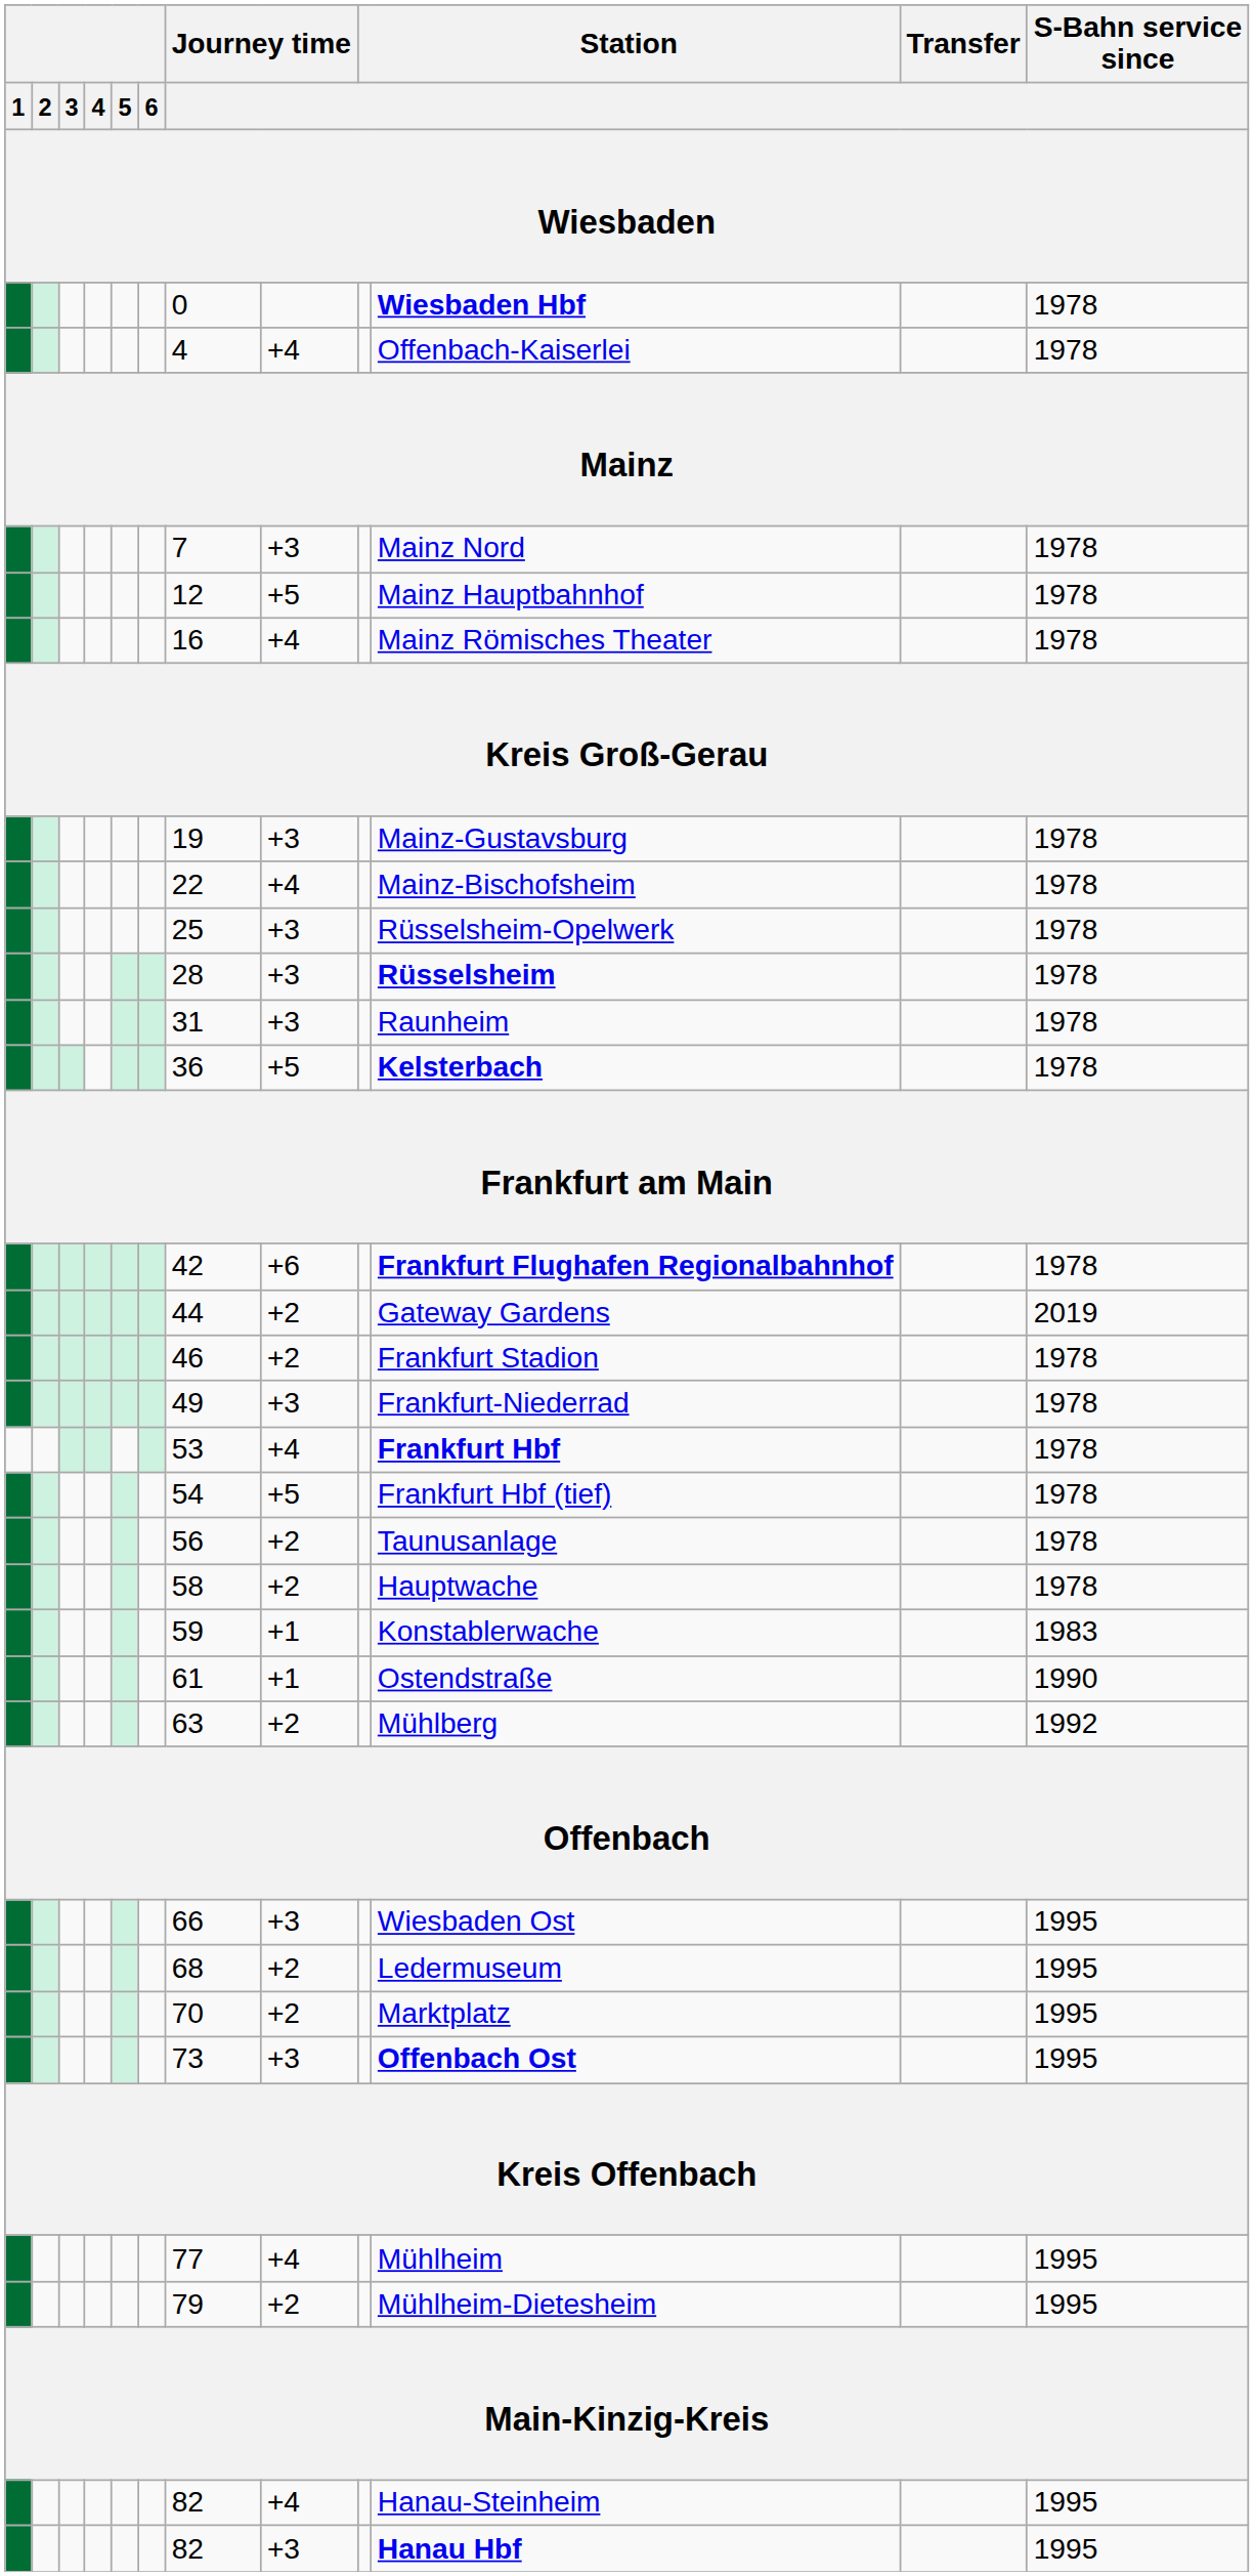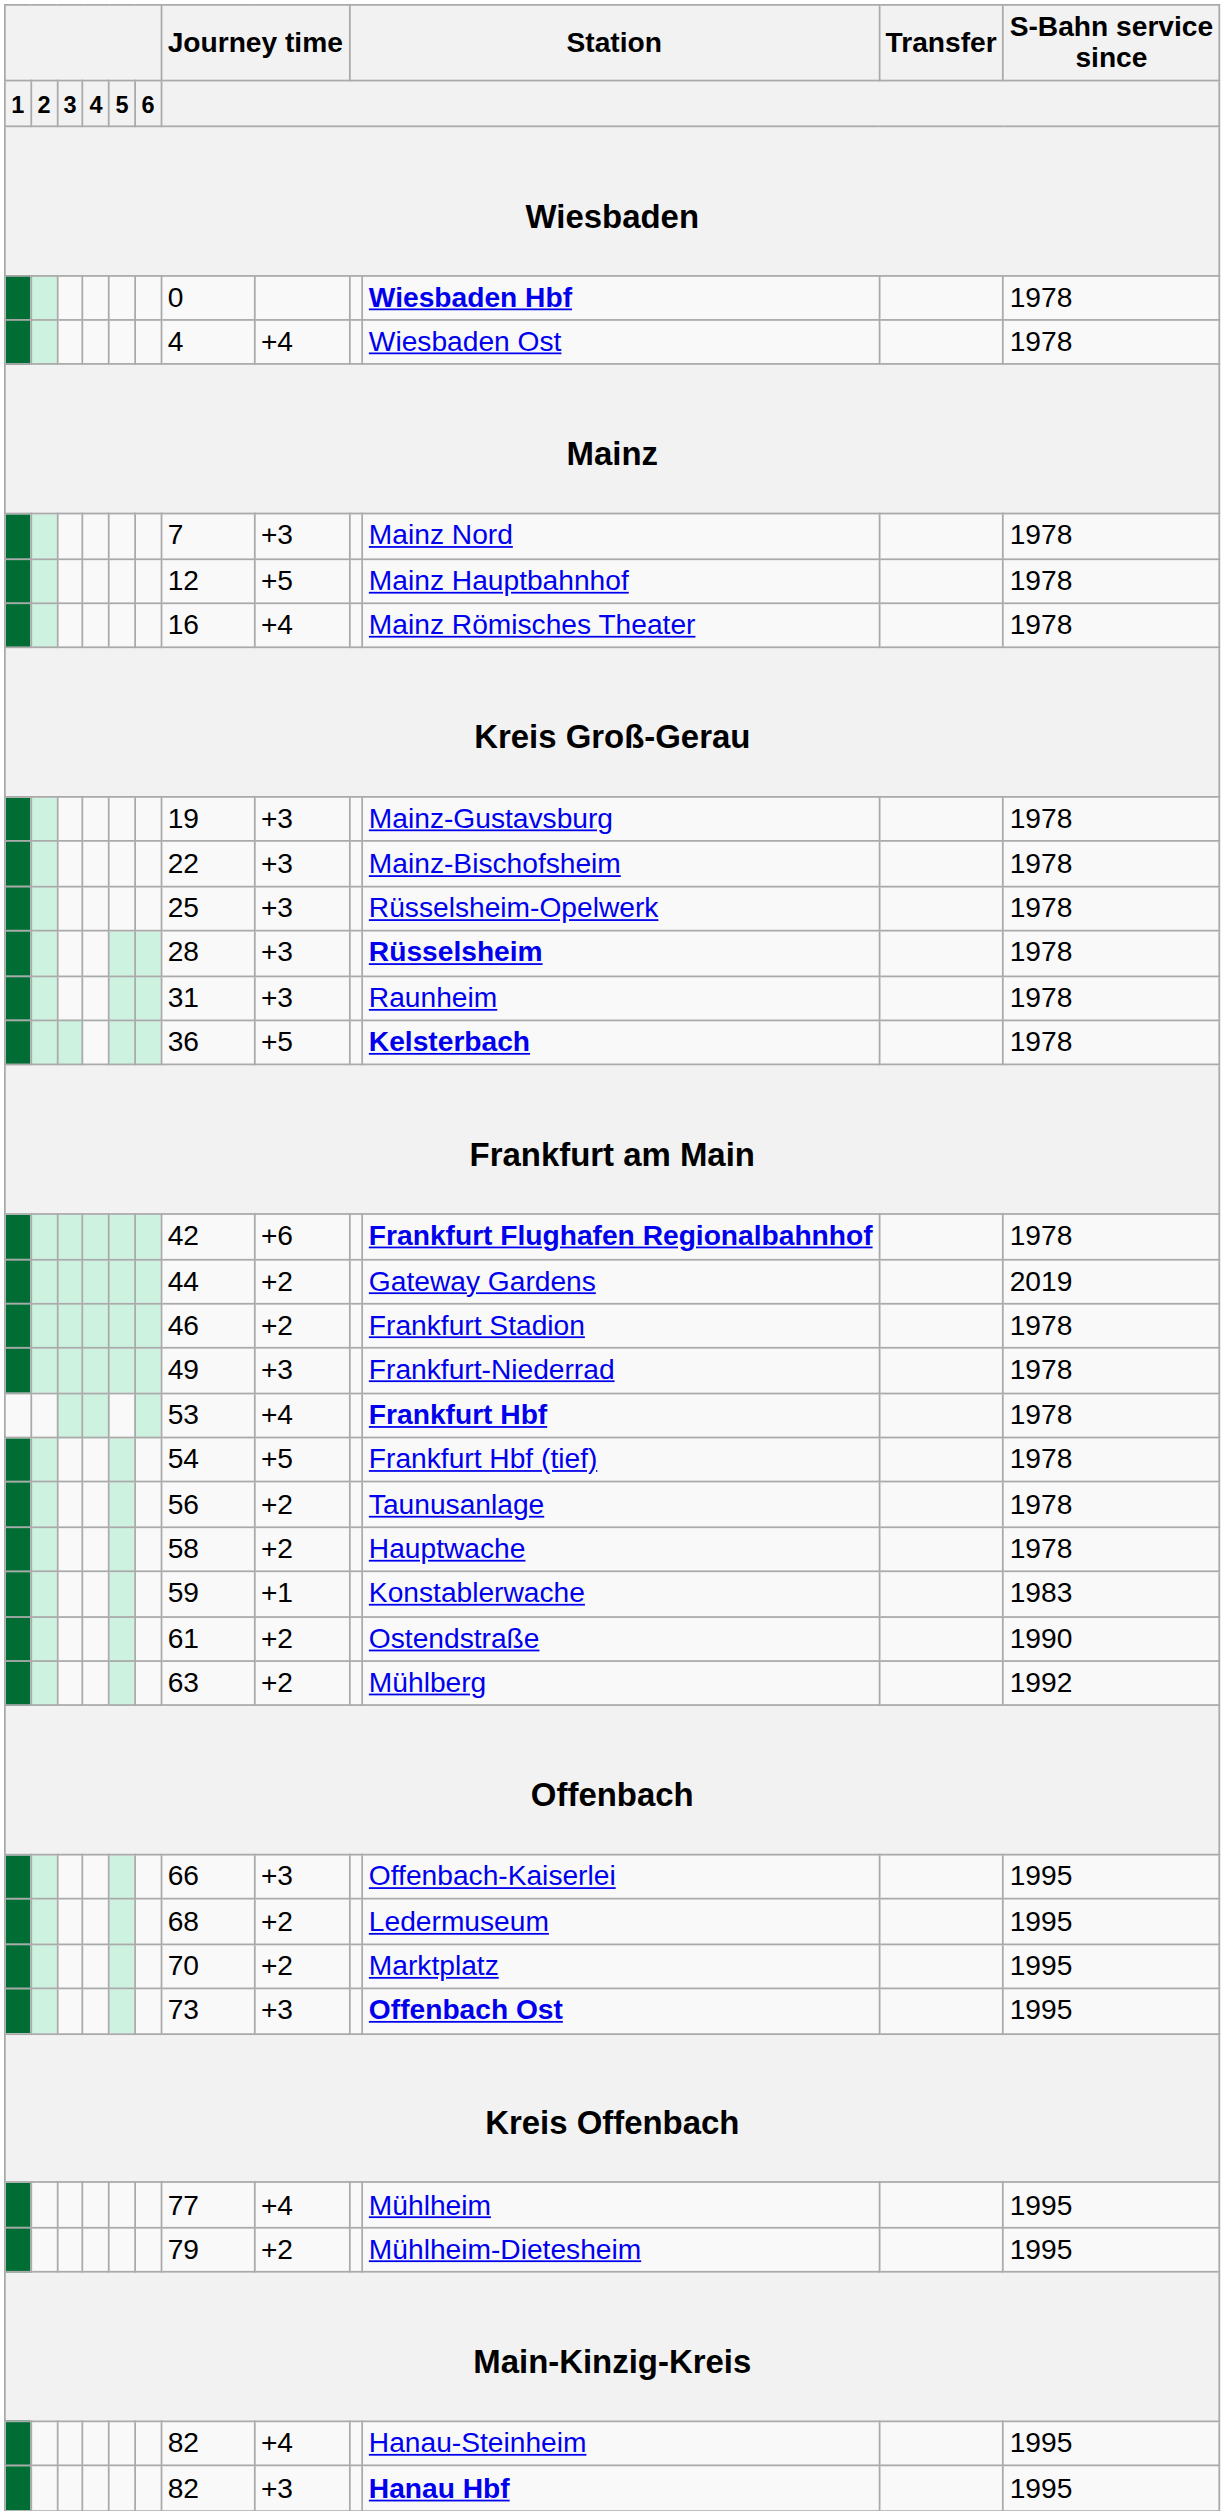row 5 | column 10: Offenbach-Kaiserlei -> Wiesbaden Ost
row 12 | column 8: +4 -> +3
row 27 | column 8: +1 -> +2
row 30 | column 10: Wiesbaden Ost -> Offenbach-Kaiserlei
